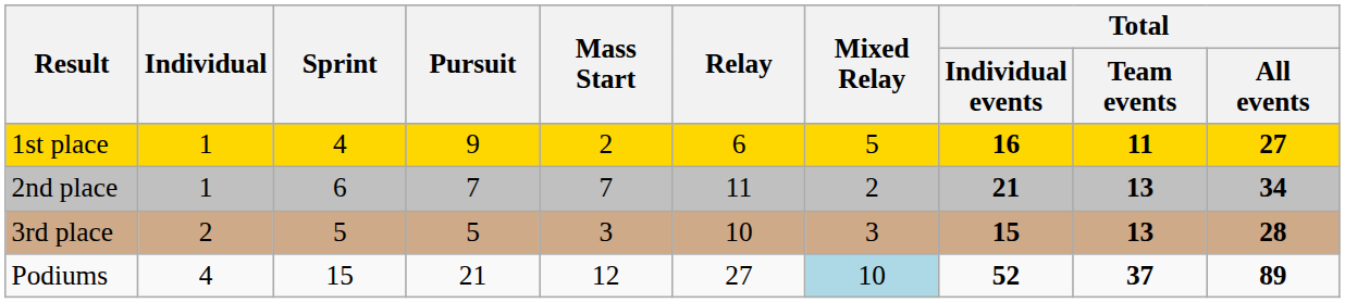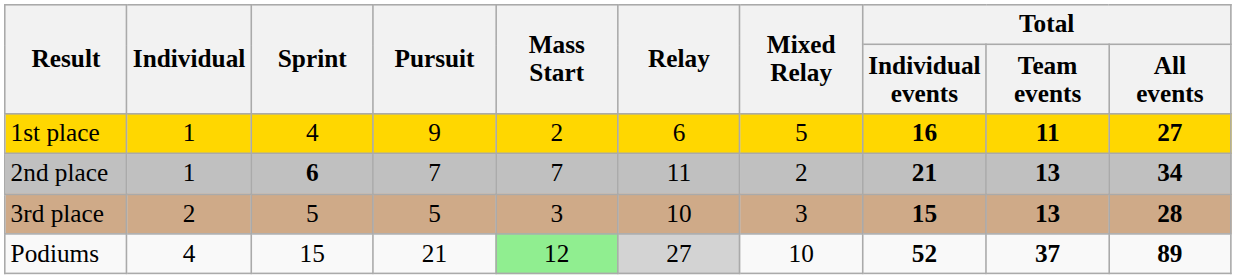2nd place | Sprint: normal -> bold
Podiums | Mass Start: no background -> lightgreen background
Podiums | Relay: no background -> lightgrey background
Podiums | Mixed Relay: lightblue background -> no background
